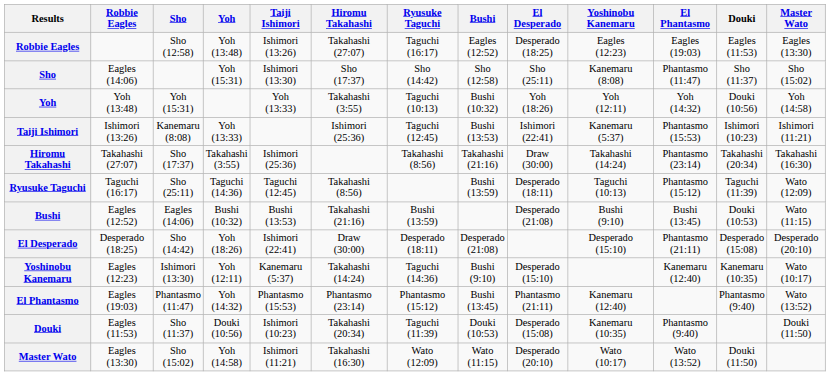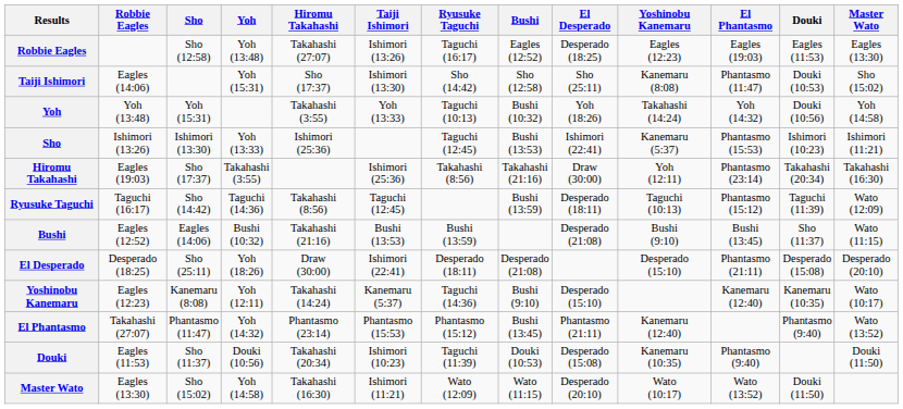columns swapped: Taiji Ishimori <-> Hiromu Takahashi
row 3 | Results: Sho -> Taiji Ishimori
row 3 | Douki: Sho (11:37) -> Douki (10:53)
row 4 | Yoshinobu Kanemaru: Yoh (12:11) -> Takahashi (14:24)
row 5 | Results: Taiji Ishimori -> Sho
row 5 | Sho: Kanemaru (8:08) -> Ishimori (13:30)
row 6 | Robbie Eagles: Takahashi (27:07) -> Eagles (19:03)
row 6 | Yoshinobu Kanemaru: Takahashi (14:24) -> Yoh (12:11)
row 7 | Sho: Sho (25:11) -> Sho (14:42)
row 8 | Douki: Douki (10:53) -> Sho (11:37)
row 9 | Sho: Sho (14:42) -> Sho (25:11)
row 10 | Sho: Ishimori (13:30) -> Kanemaru (8:08)
row 11 | Robbie Eagles: Eagles (19:03) -> Takahashi (27:07)
